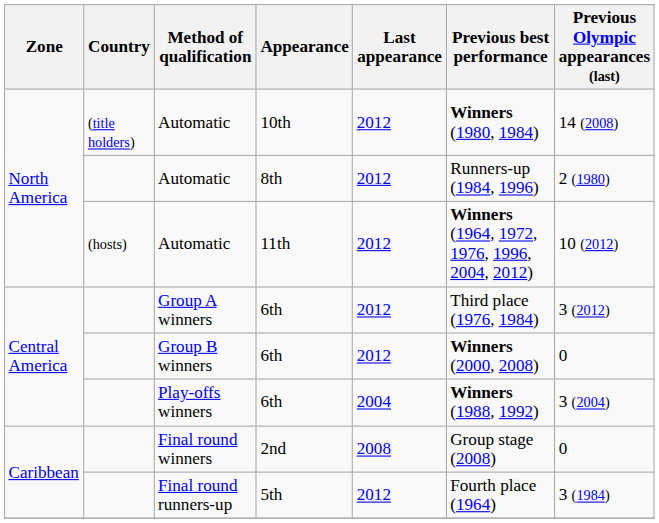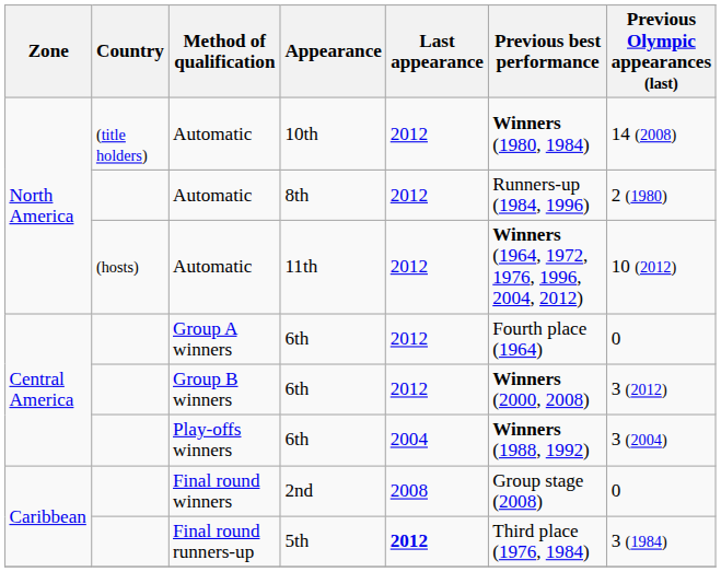Group A winners | Previous best performance: Third place (1976, 1984) -> Fourth place (1964)
Group A winners | Previous Olympic appearances (last): 3 (2012) -> 0
Group B winners | Previous Olympic appearances (last): 0 -> 3 (2012)
Final round runners-up | Last appearance: normal -> bold
Final round runners-up | Previous best performance: Fourth place (1964) -> Third place (1976, 1984)
